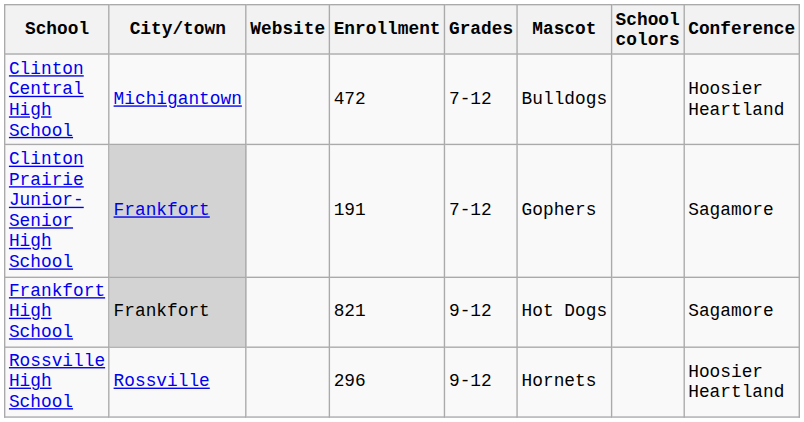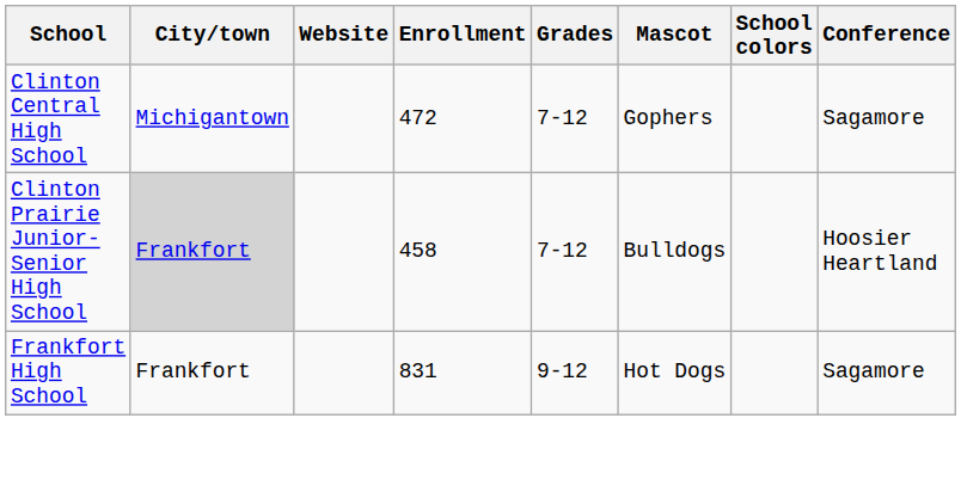Clinton Central High School | Mascot: Bulldogs -> Gophers
Clinton Central High School | Conference: Hoosier Heartland -> Sagamore
Clinton Prairie Junior-Senior High School | Enrollment: 191 -> 458
Clinton Prairie Junior-Senior High School | Mascot: Gophers -> Bulldogs
Clinton Prairie Junior-Senior High School | Conference: Sagamore -> Hoosier Heartland
Frankfort High School | City/town: lightgrey background -> no background
Frankfort High School | Enrollment: 821 -> 831
- row: Rossville High School | Rossville | 296 | 9-12 | Hornets | Hoosier Heartland
